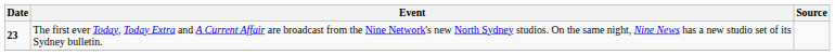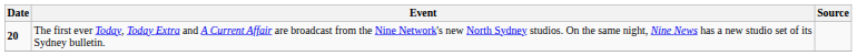row 2 | Date: 23 -> 20
